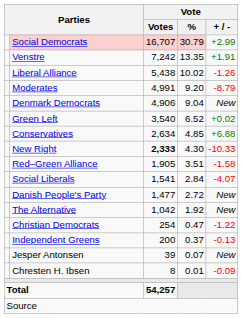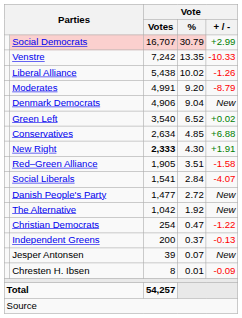Venstre | Vote / + / -: +1.91 -> -10.33
New Right | Vote / + / -: -10.33 -> +1.91
